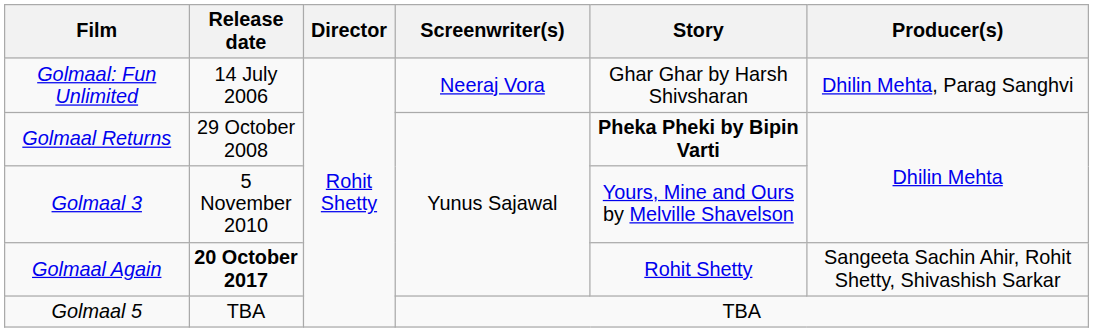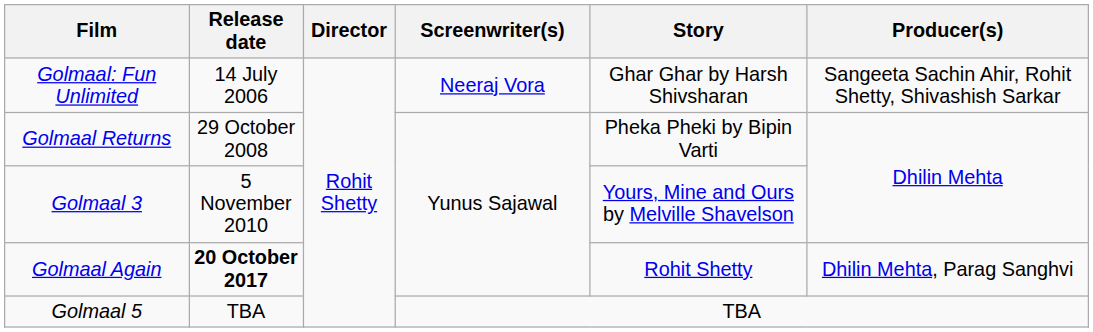Golmaal: Fun Unlimited | Producer(s): Dhilin Mehta, Parag Sanghvi -> Sangeeta Sachin Ahir, Rohit Shetty, Shivashish Sarkar
Golmaal Returns | Story: bold -> normal
Golmaal Again | Producer(s): Sangeeta Sachin Ahir, Rohit Shetty, Shivashish Sarkar -> Dhilin Mehta, Parag Sanghvi
